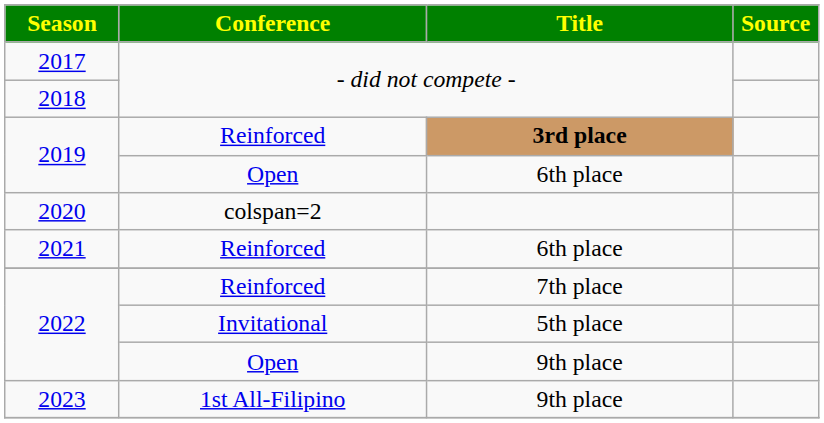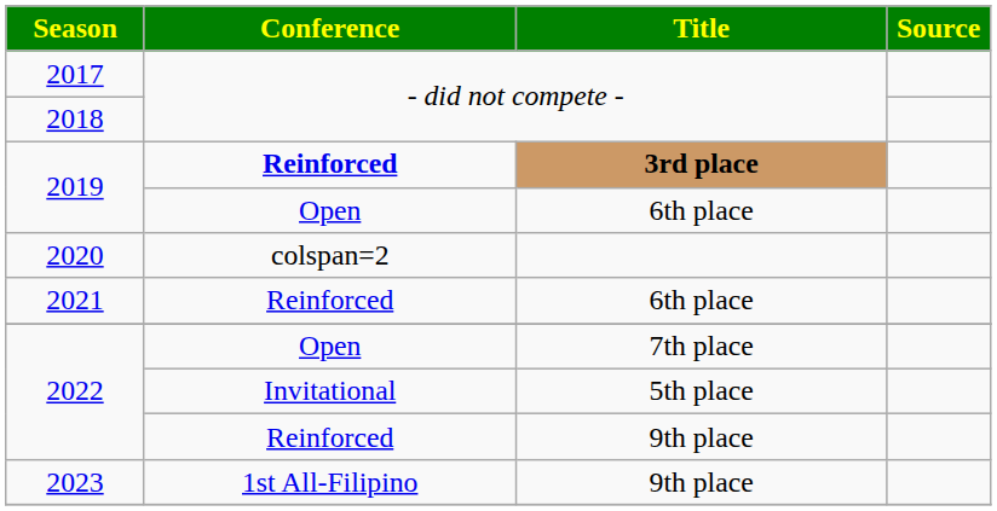2019 / 3rd place | Conference: normal -> bold
2022 / 7th place | Conference: Reinforced -> Open
2022 / 9th place | Conference: Open -> Reinforced
